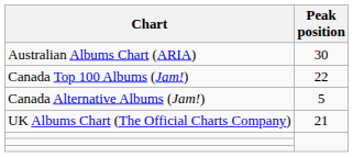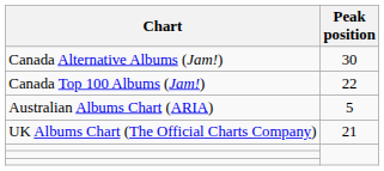row 2 | Chart: Australian Albums Chart (ARIA) -> Canada Alternative Albums (Jam!)
row 4 | Chart: Canada Alternative Albums (Jam!) -> Australian Albums Chart (ARIA)
